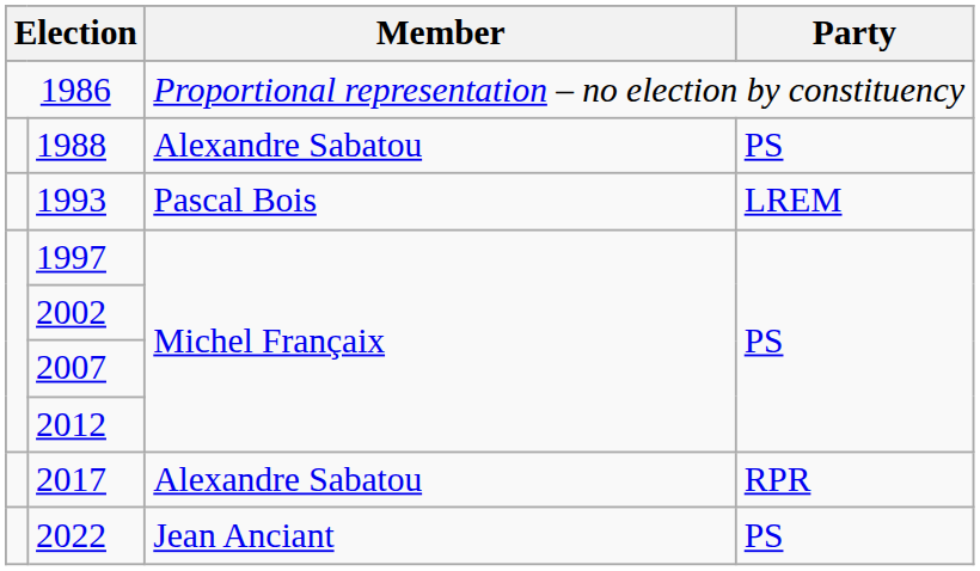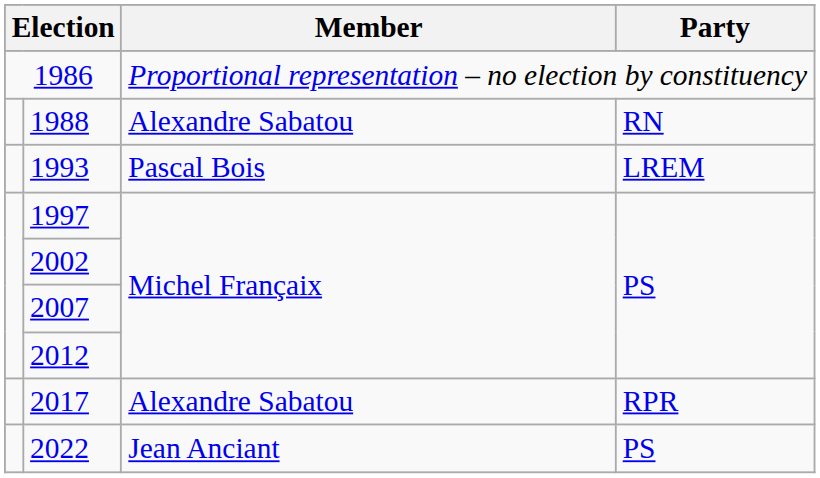1988 | Party: PS -> RN
